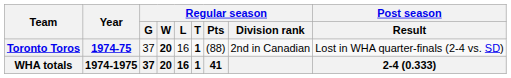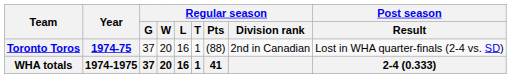Toronto Toros | Regular season / W: bold -> normal
Toronto Toros | Regular season / T: bold -> normal
